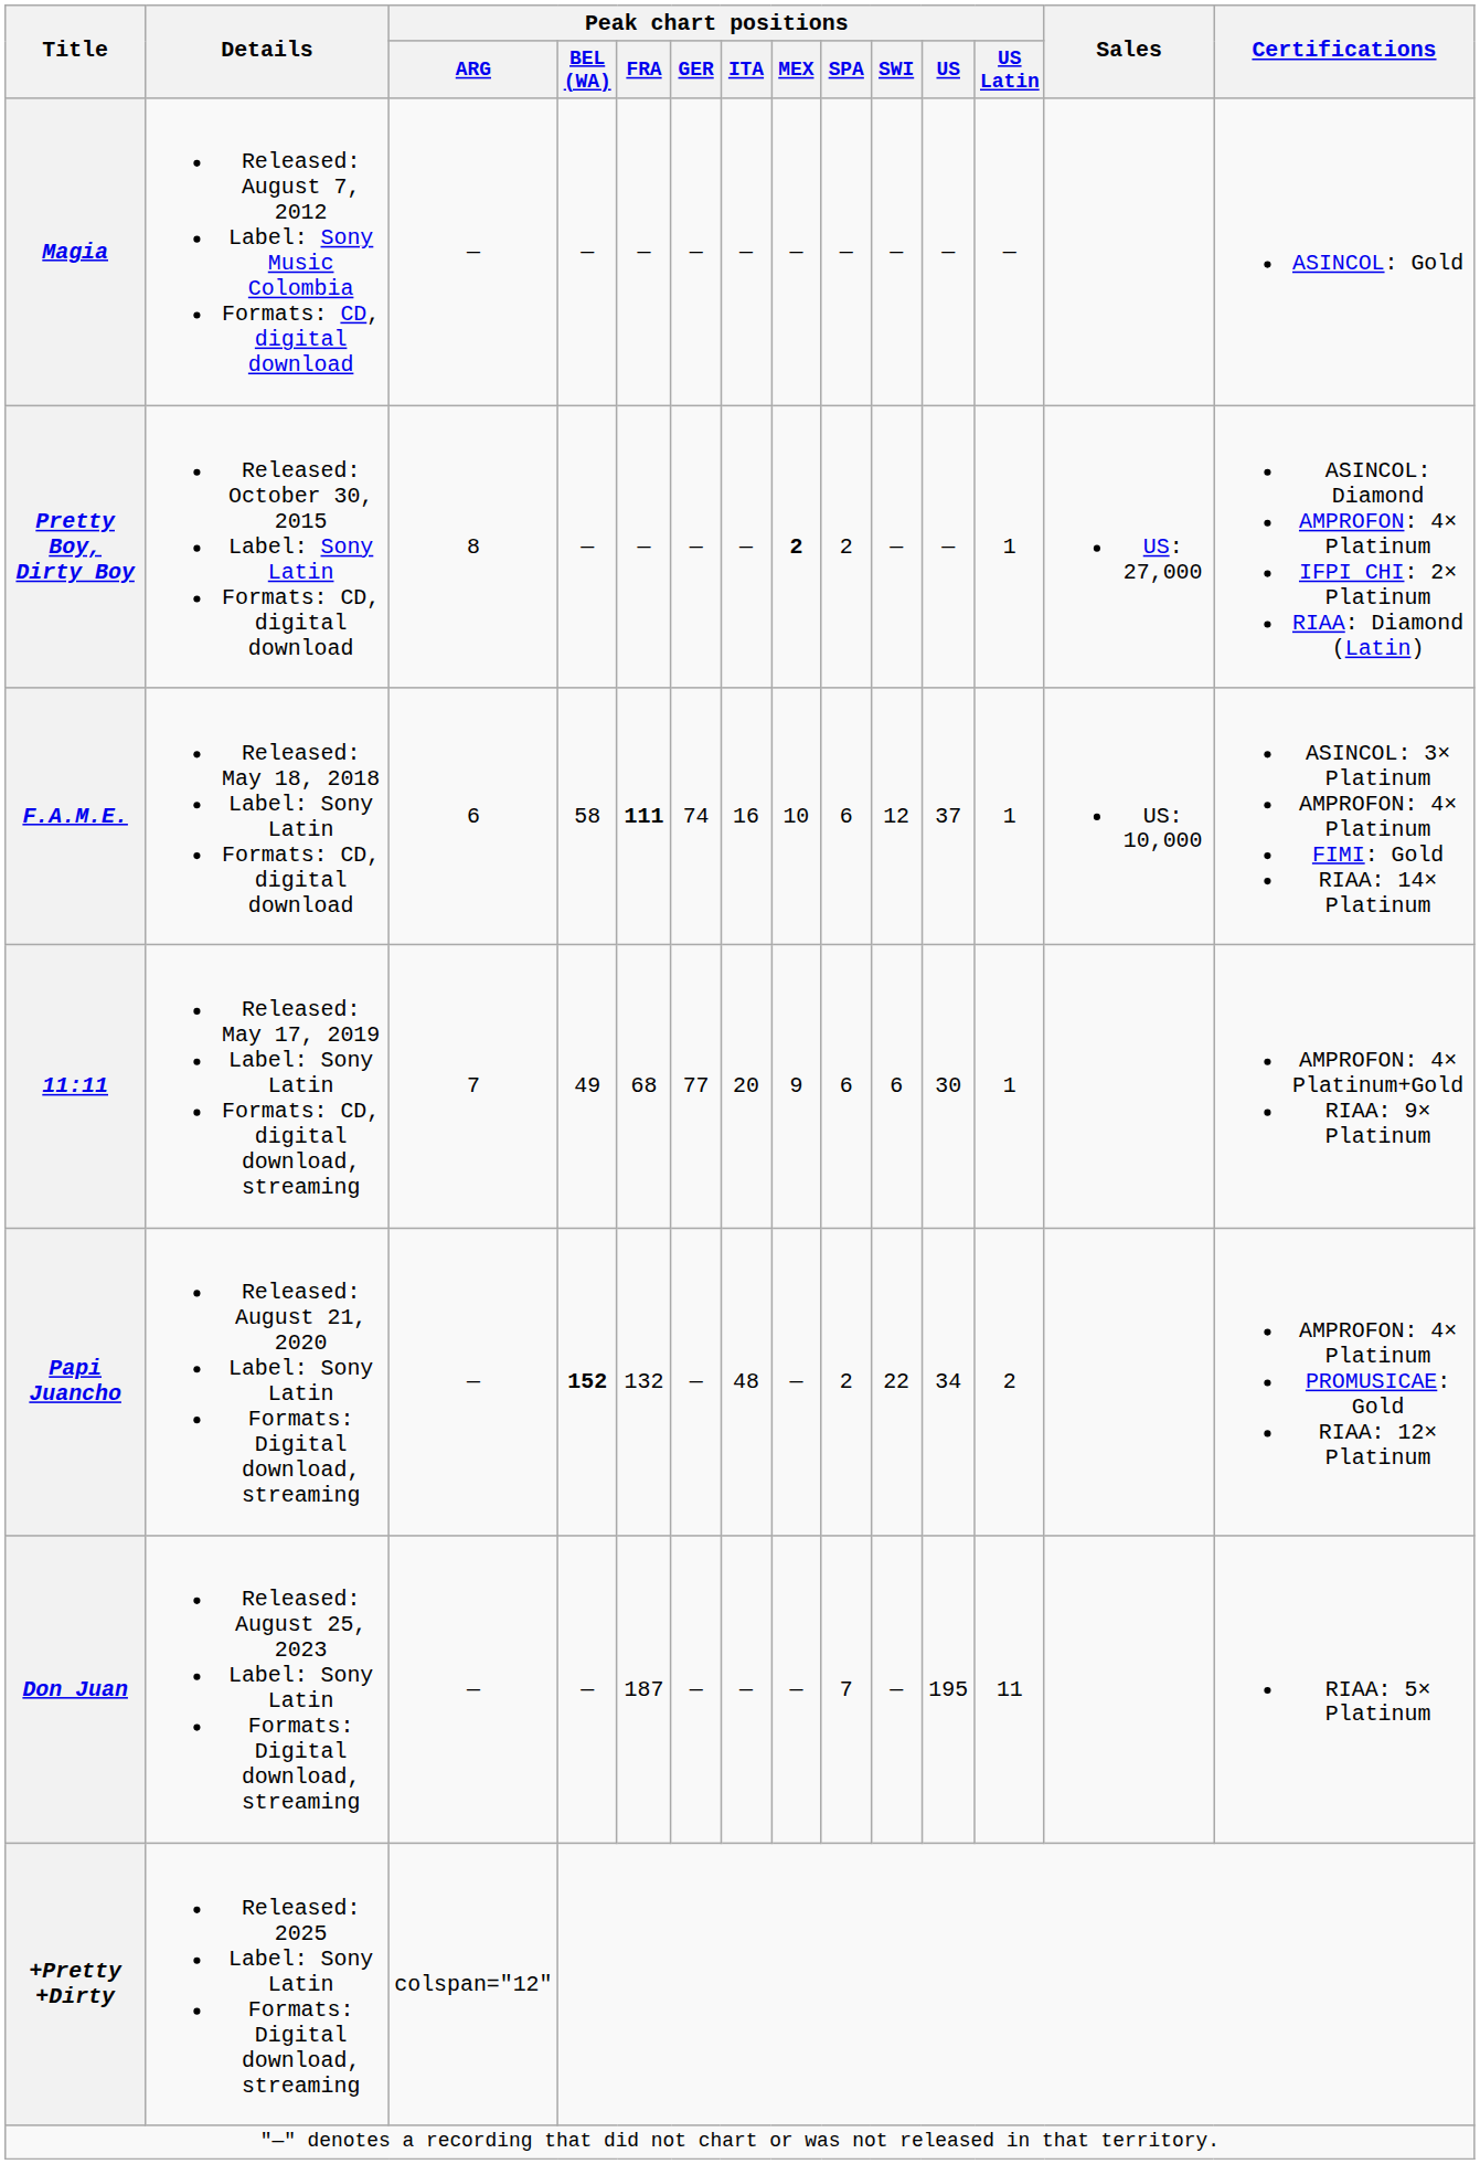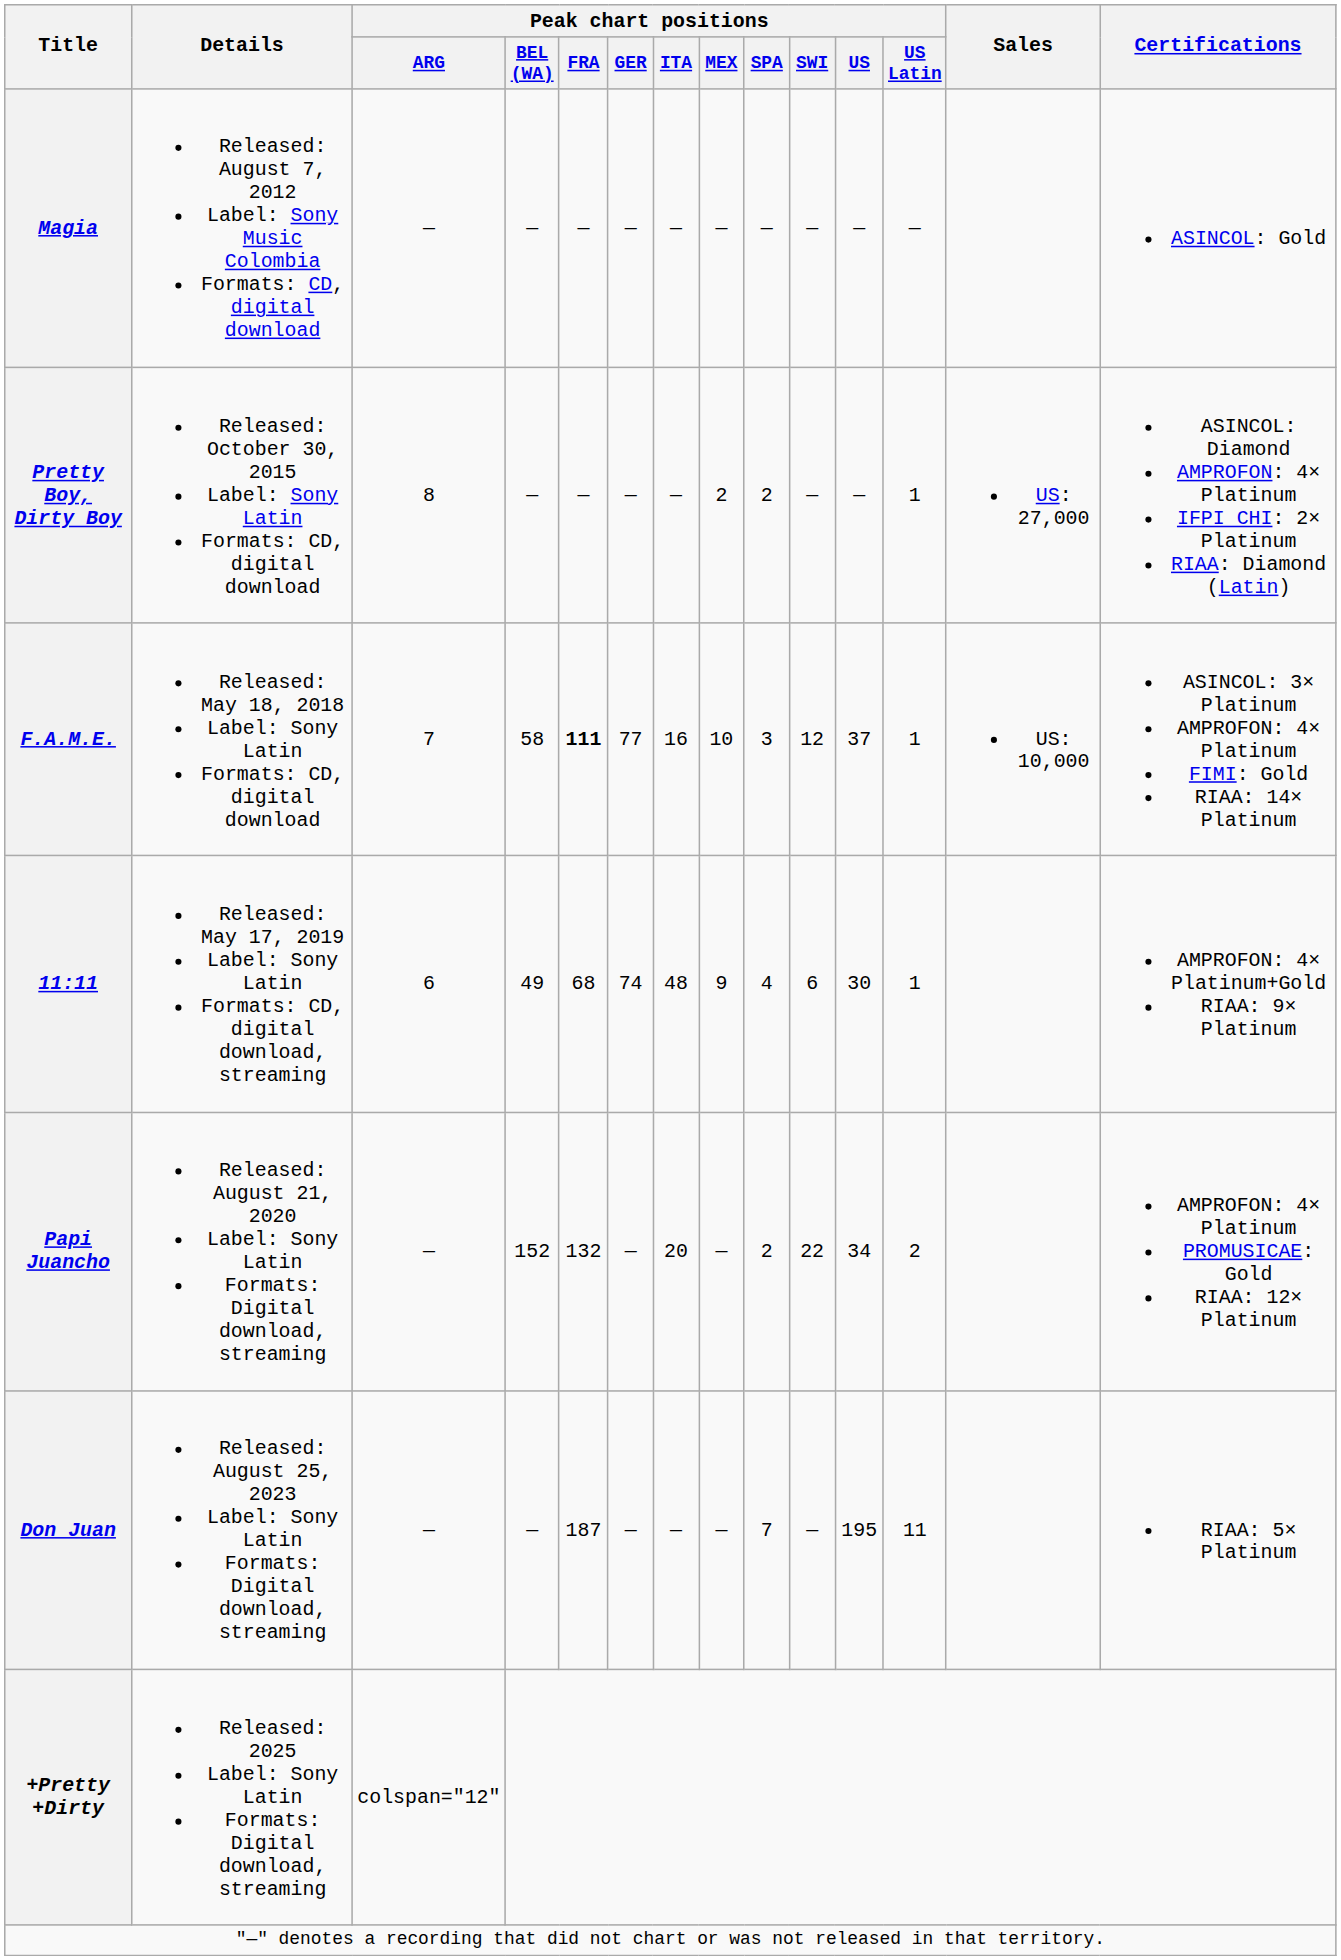Pretty Boy, Dirty Boy | Peak chart positions / MEX: bold -> normal
F.A.M.E. | Peak chart positions / ARG: 6 -> 7
F.A.M.E. | Peak chart positions / GER: 74 -> 77
F.A.M.E. | Peak chart positions / SPA: 6 -> 3
11:11 | Peak chart positions / ARG: 7 -> 6
11:11 | Peak chart positions / GER: 77 -> 74
11:11 | Peak chart positions / ITA: 20 -> 48
11:11 | Peak chart positions / SPA: 6 -> 4
Papi Juancho | Peak chart positions / BEL (WA): bold -> normal
Papi Juancho | Peak chart positions / ITA: 48 -> 20
